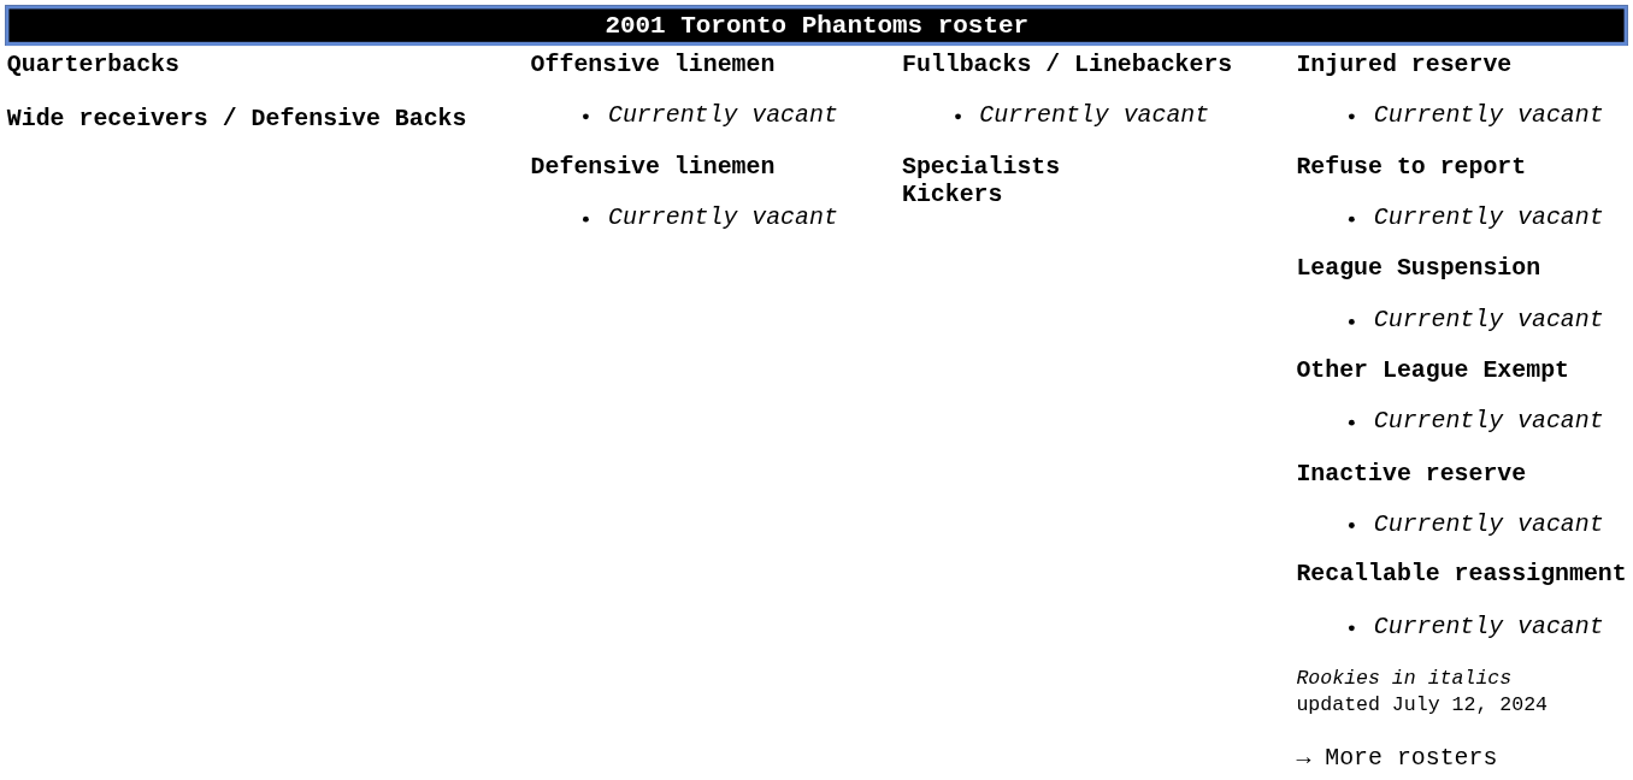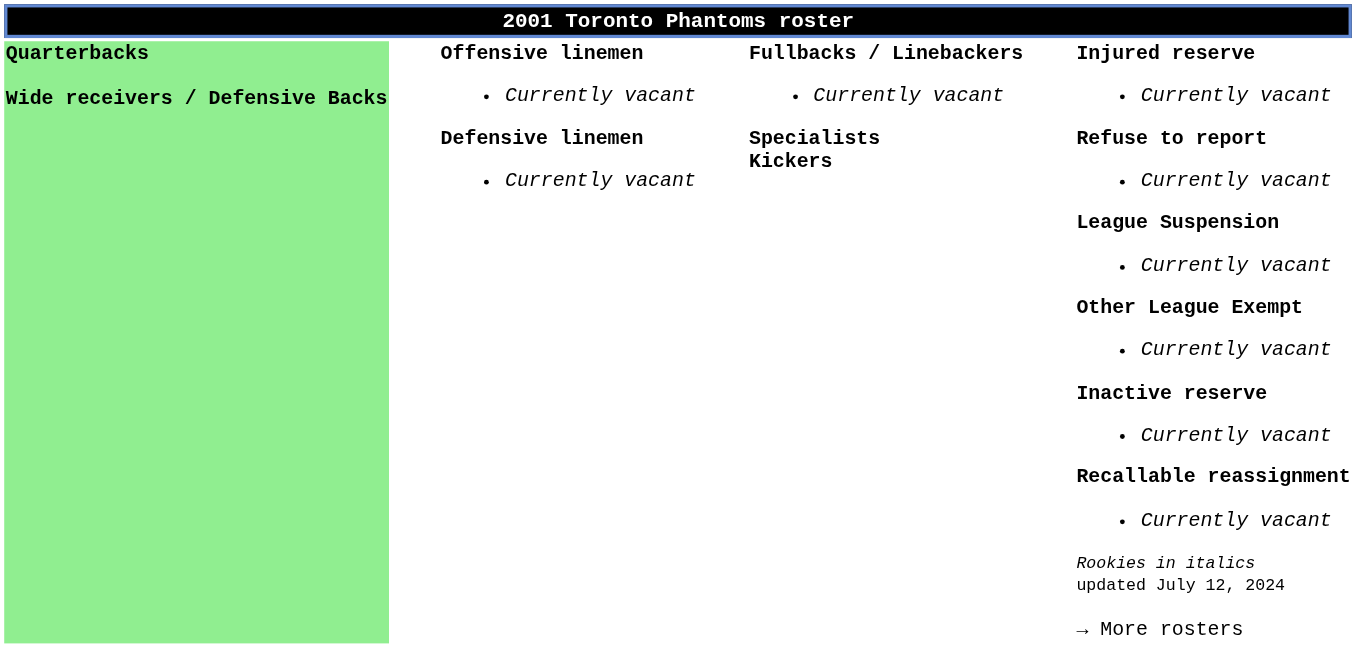Quarterbacks Wide receivers / Defensive Backs | column 1: no background -> lightgreen background
